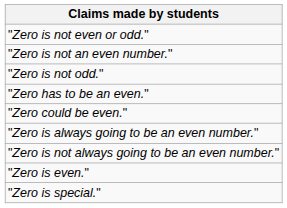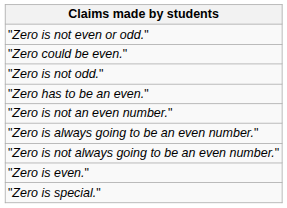row 3 | column 1: "Zero is not an even number." -> "Zero could be even."
row 6 | column 1: "Zero could be even." -> "Zero is not an even number."
